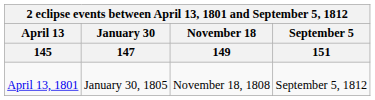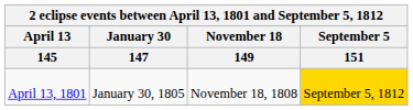April 13, 1801 | September 5 / 151: no background -> gold background
